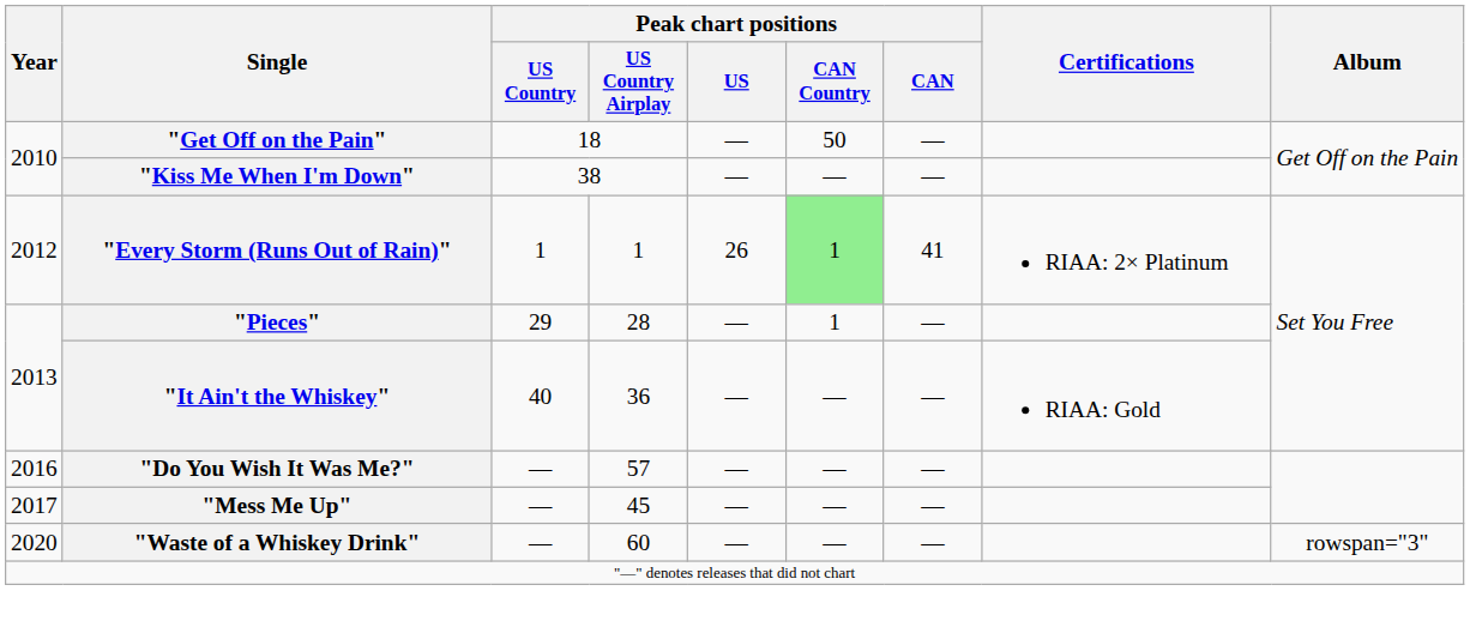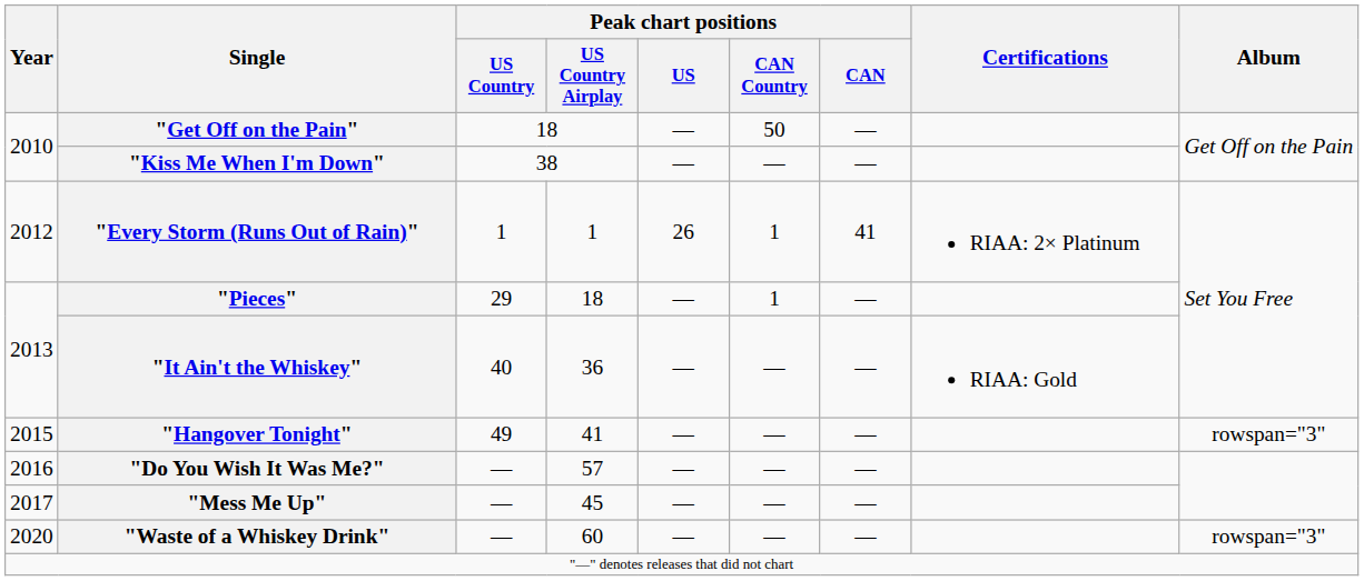"Every Storm (Runs Out of Rain)" | Peak chart positions / CAN Country: lightgreen background -> no background
"Pieces" | Peak chart positions / US Country Airplay: 28 -> 18
+ row: 2015 | "Hangover Tonight" | 49 | 41 | — | — | — | rowspan="3"
